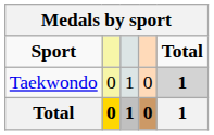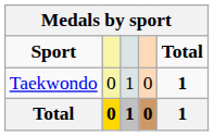Taekwondo | Total: lightgrey background -> no background
